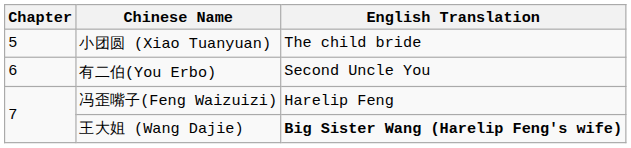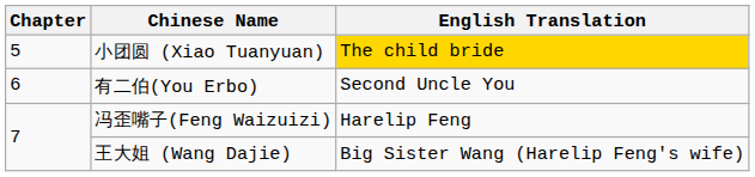小团圆 (Xiao Tuanyuan) | English Translation: no background -> gold background
王大姐 (Wang Dajie) | English Translation: bold -> normal
